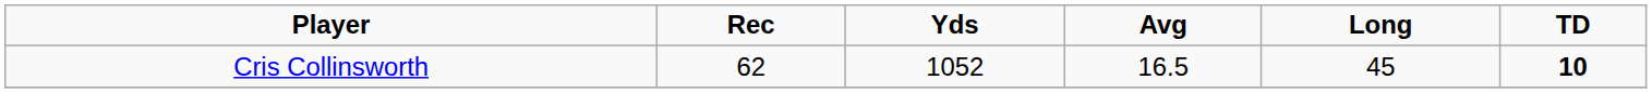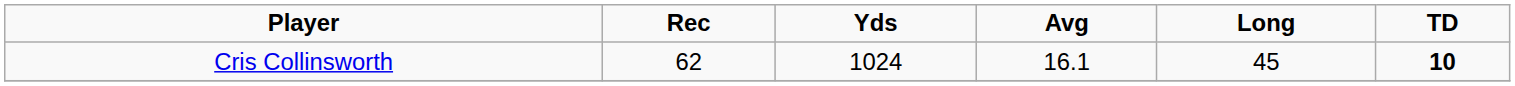Cris Collinsworth | Yds: 1052 -> 1024
Cris Collinsworth | Avg: 16.5 -> 16.1
